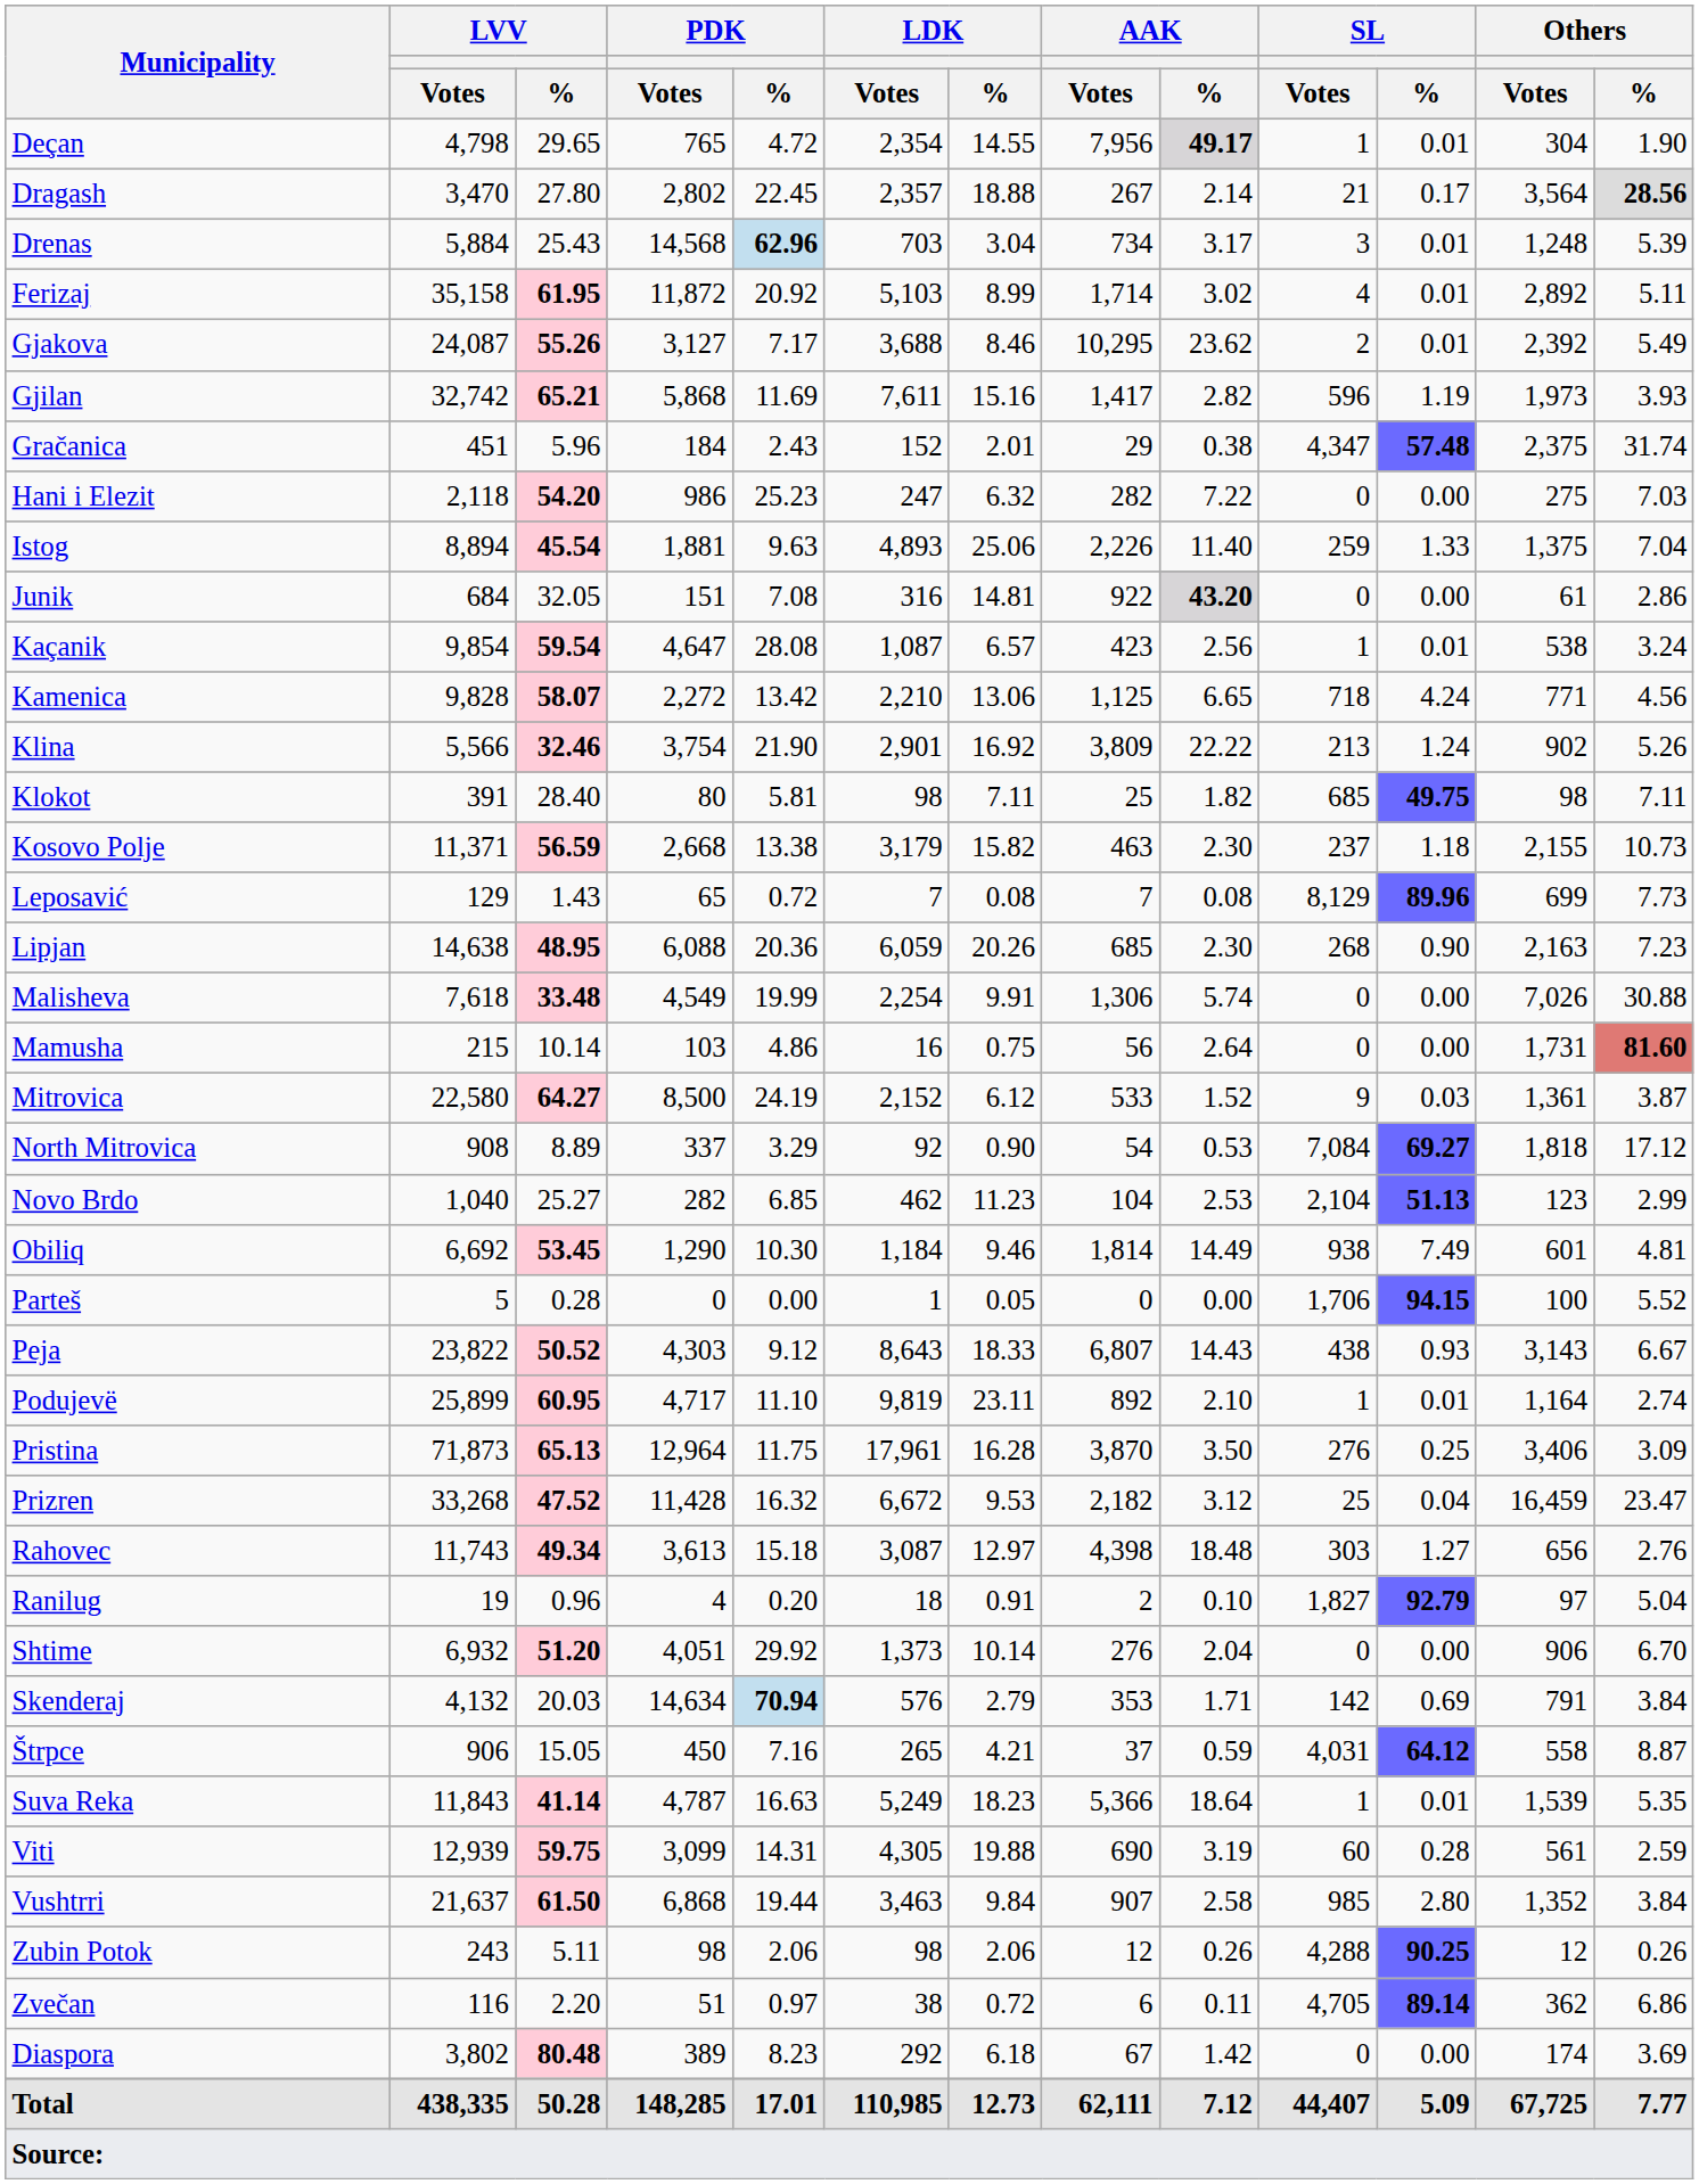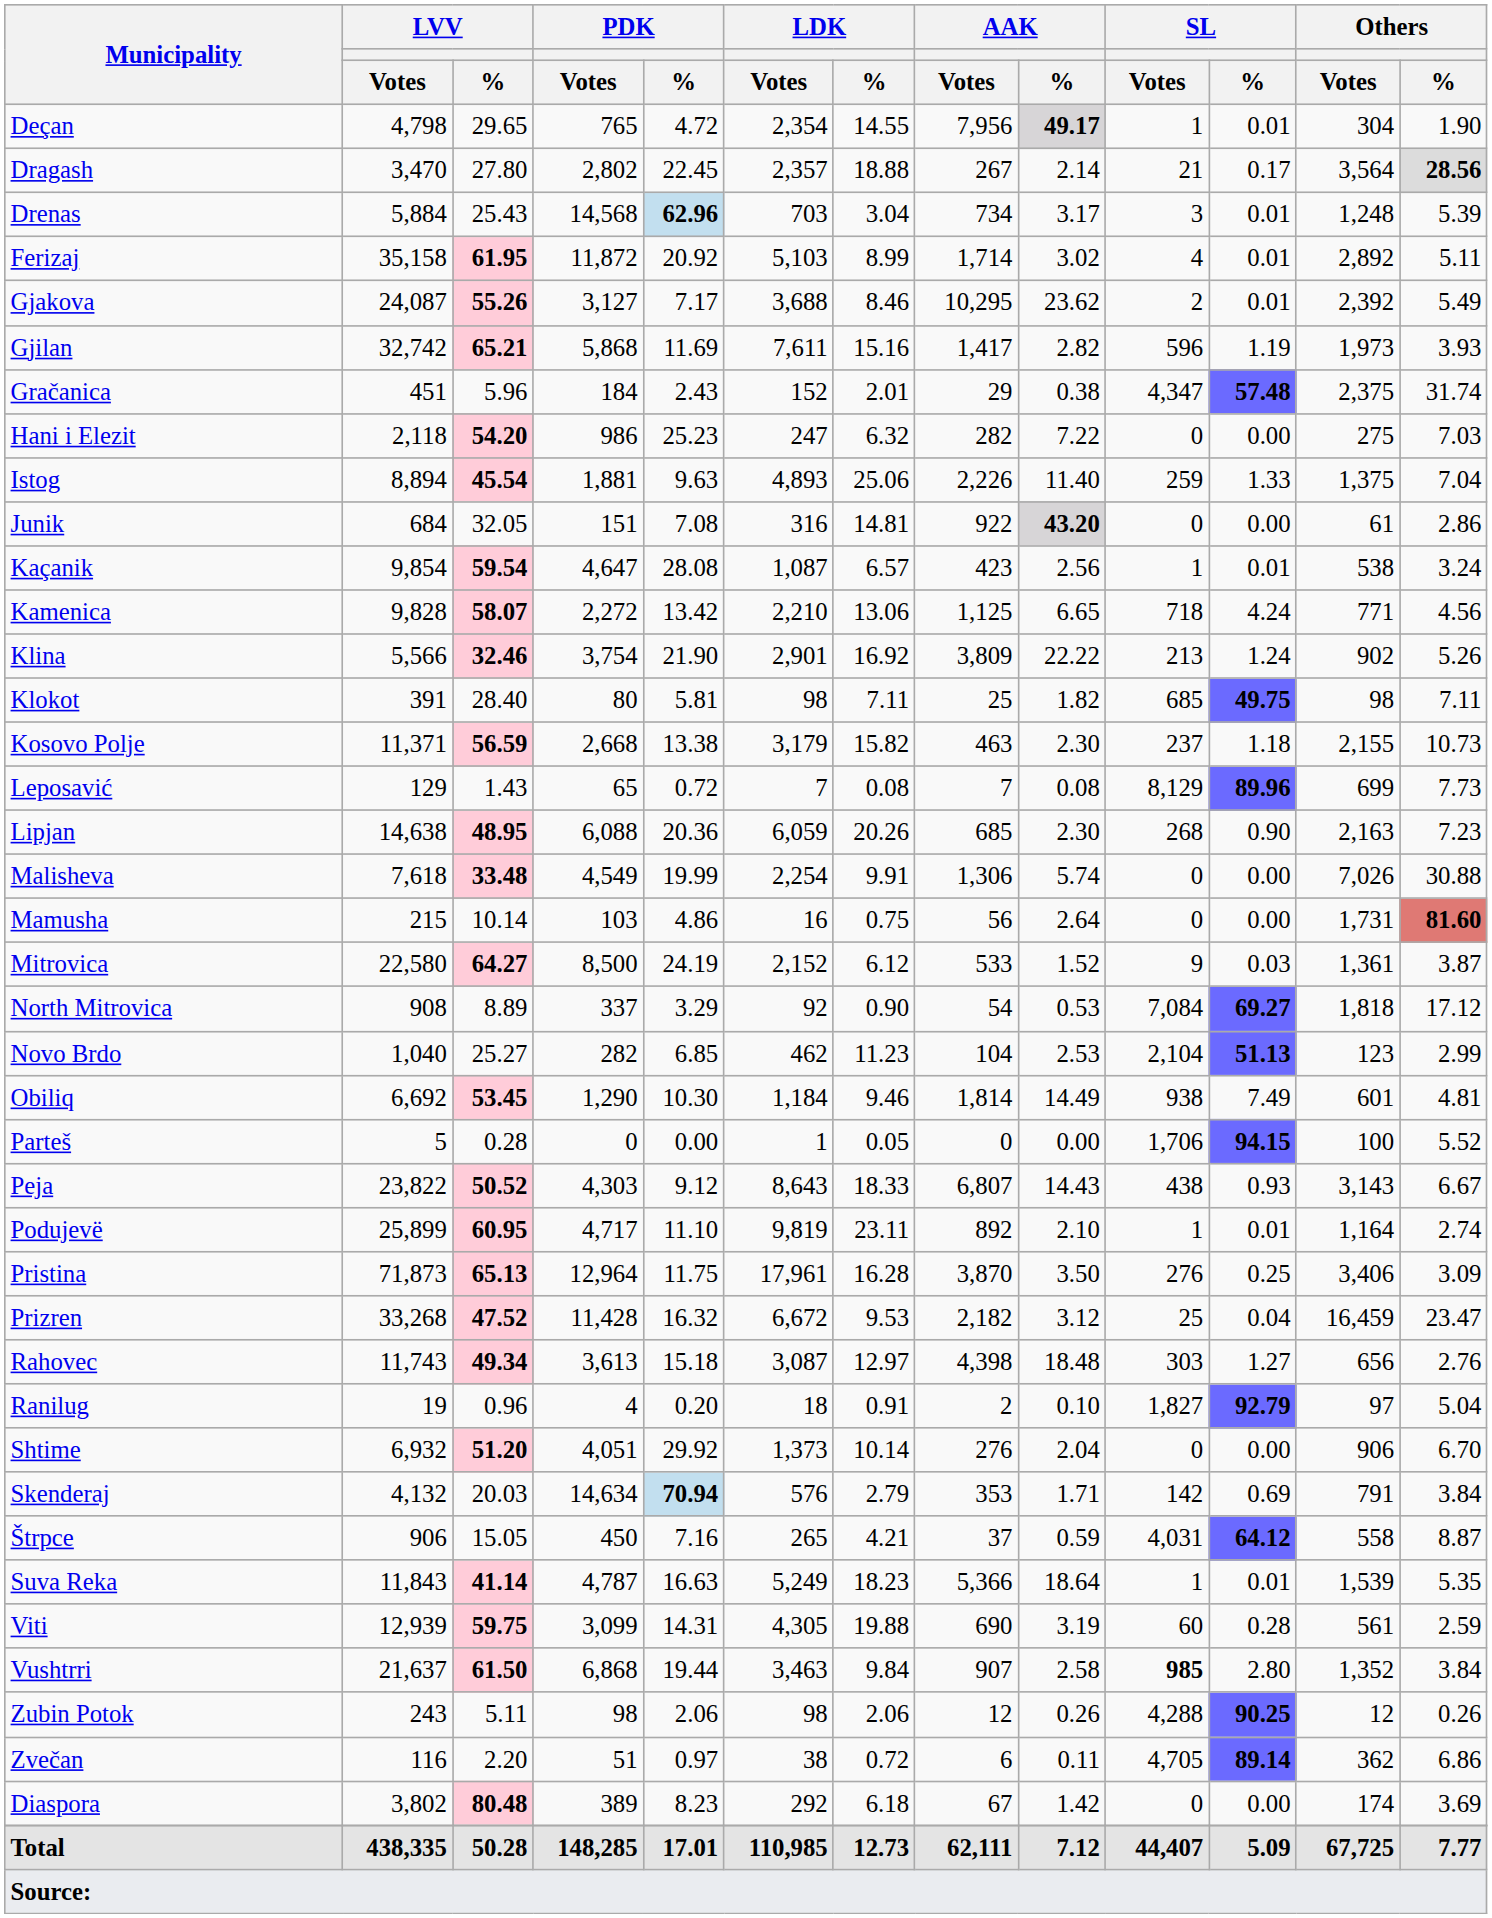Vushtrri | SL / Votes: normal -> bold
